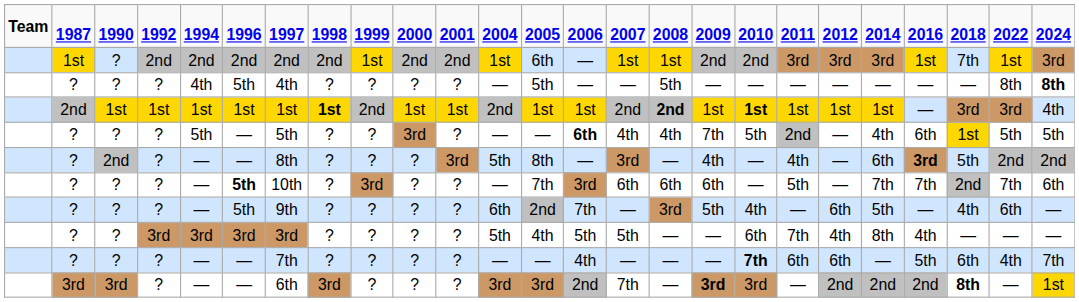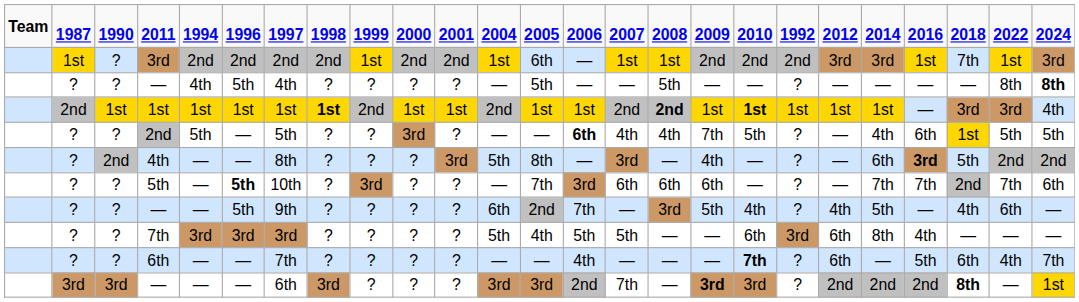columns swapped: 1992 <-> 2011
row 8 | 2012: 6th -> 4th
row 9 | 2012: 4th -> 6th
